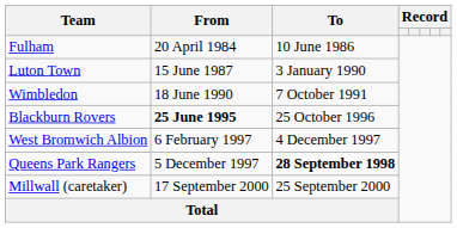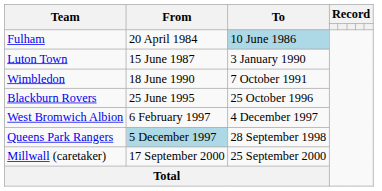Fulham | To: no background -> lightblue background
Blackburn Rovers | From: bold -> normal
Queens Park Rangers | From: no background -> lightblue background
Queens Park Rangers | To: bold -> normal
